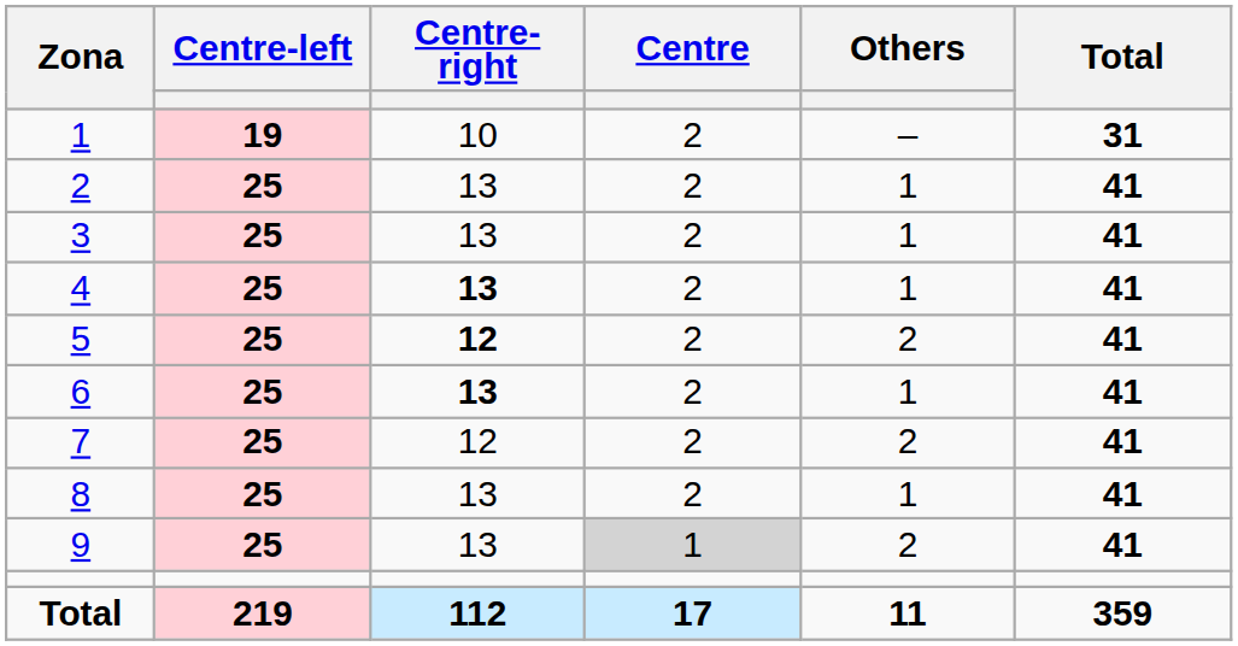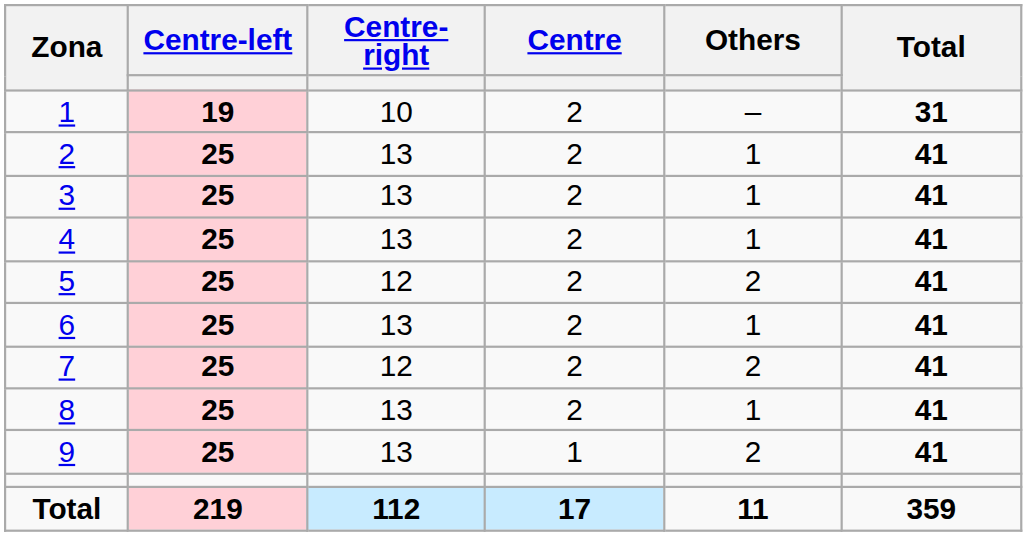4 | Centre-right: bold -> normal
5 | Centre-right: bold -> normal
6 | Centre-right: bold -> normal
9 | Centre: lightgrey background -> no background
